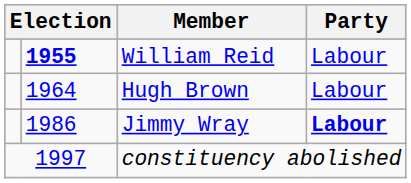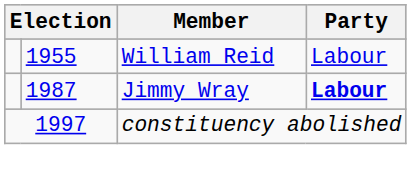William Reid | column 2: bold -> normal
- row: 1964 | Hugh Brown | Labour
Jimmy Wray | column 2: 1986 -> 1987
